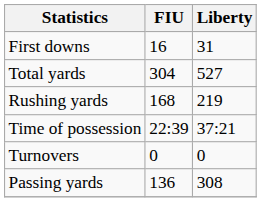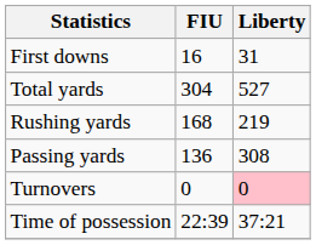rows swapped: Passing yards <-> Time of possession
Turnovers | Liberty: no background -> pink background
